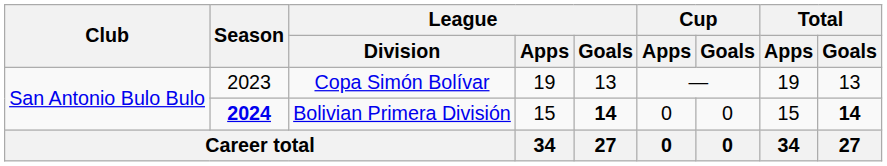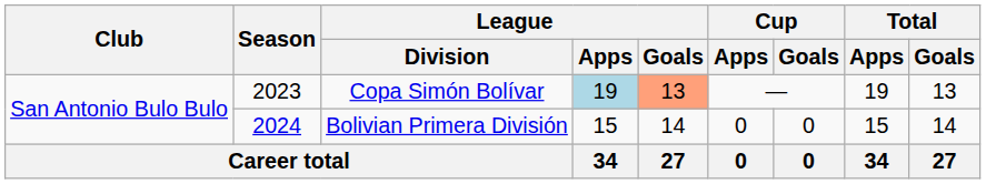Copa Simón Bolívar | League / Apps: no background -> lightblue background
Copa Simón Bolívar | League / Goals: no background -> lightsalmon background
Bolivian Primera División | Season: bold -> normal
Bolivian Primera División | League / Goals: bold -> normal
Bolivian Primera División | Total / Goals: bold -> normal
